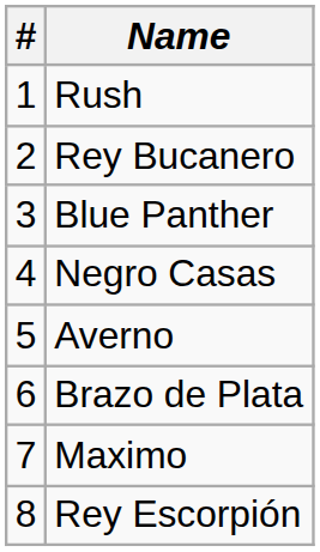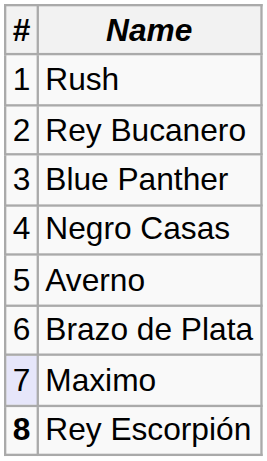Maximo | #: no background -> lavender background
Rey Escorpión | #: normal -> bold
